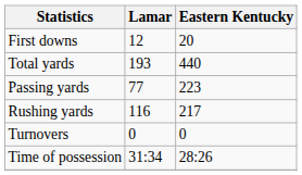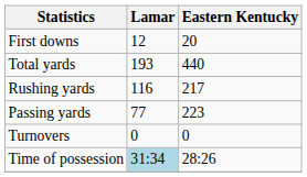rows swapped: Rushing yards <-> Passing yards
Time of possession | Lamar: no background -> lightblue background
